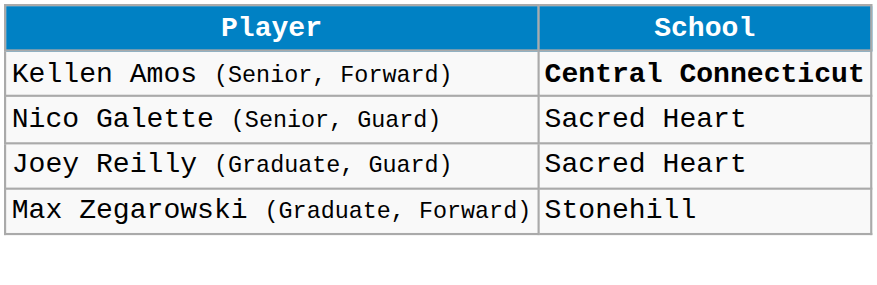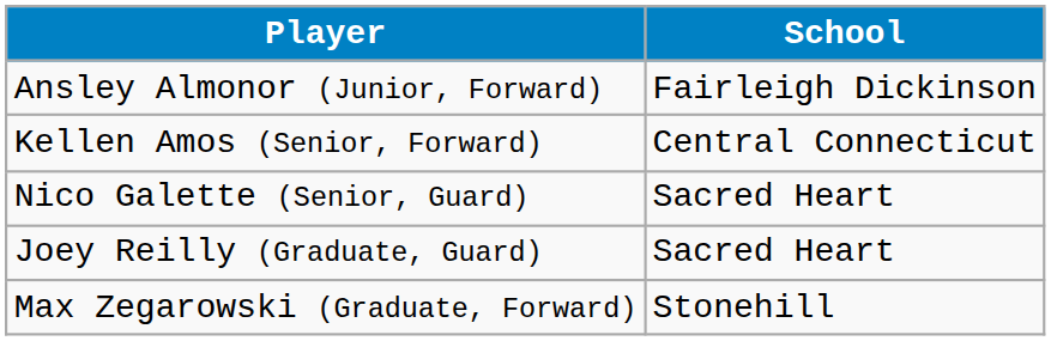+ row: Ansley Almonor (Junior, Forward) | Fairleigh Dickinson
Kellen Amos (Senior, Forward) | School: bold -> normal
